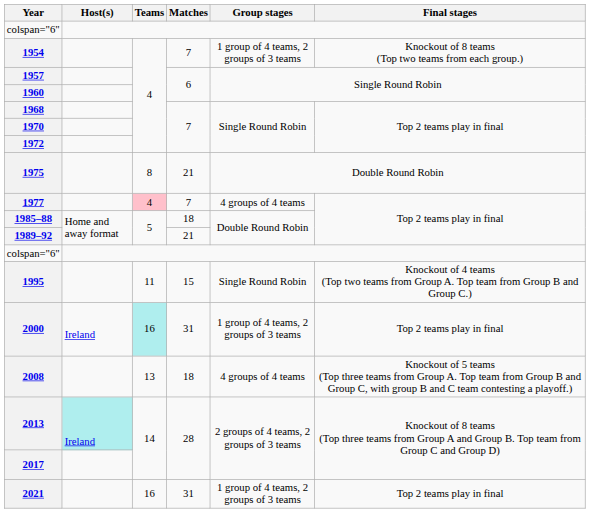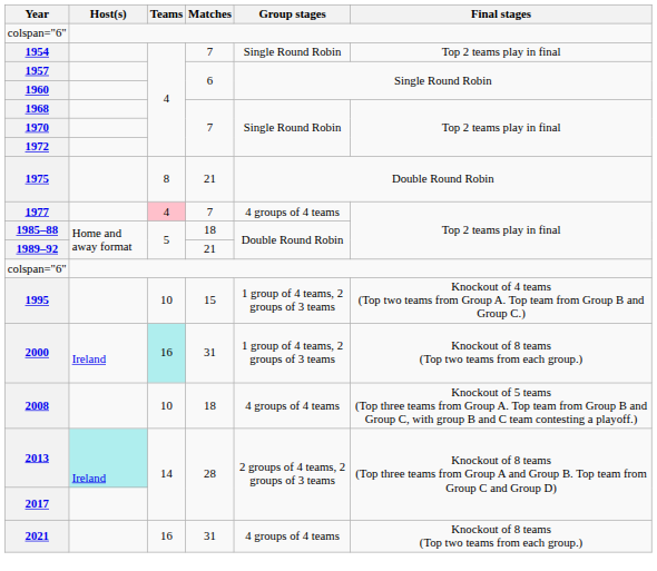1954 | Group stages: 1 group of 4 teams, 2 groups of 3 teams -> Single Round Robin
1954 | Final stages: Knockout of 8 teams (Top two teams from each group.) -> Top 2 teams play in final
1995 | Teams: 11 -> 10
1995 | Group stages: Single Round Robin -> 1 group of 4 teams, 2 groups of 3 teams
2000 | Final stages: Top 2 teams play in final -> Knockout of 8 teams (Top two teams from each group.)
2008 | Teams: 13 -> 10
2021 | Group stages: 1 group of 4 teams, 2 groups of 3 teams -> 4 groups of 4 teams
2021 | Final stages: Top 2 teams play in final -> Knockout of 8 teams (Top two teams from each group.)
